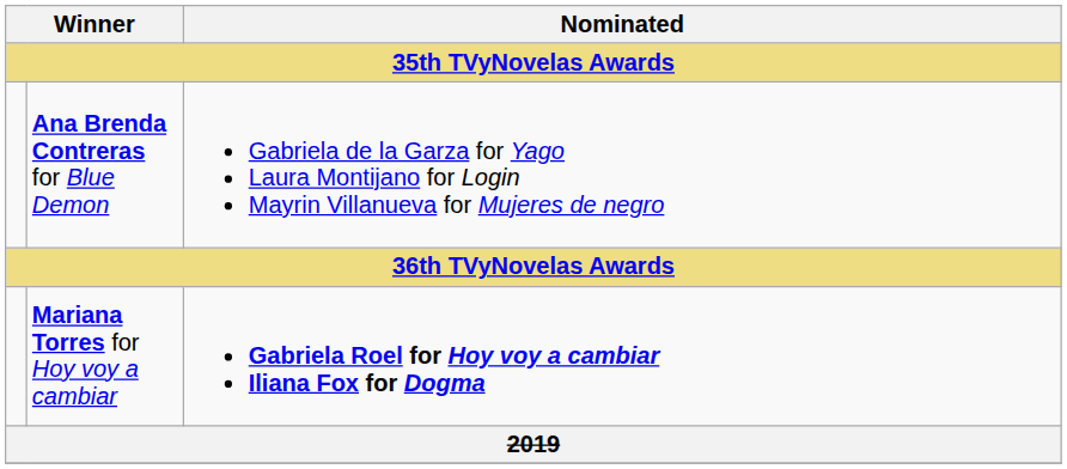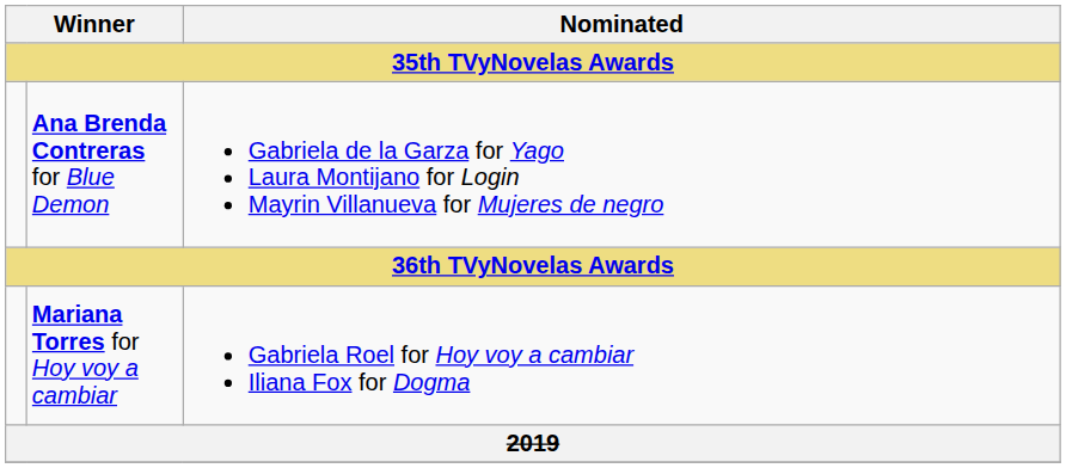Mariana Torres for Hoy voy a cambiar | Nominated: bold -> normal
